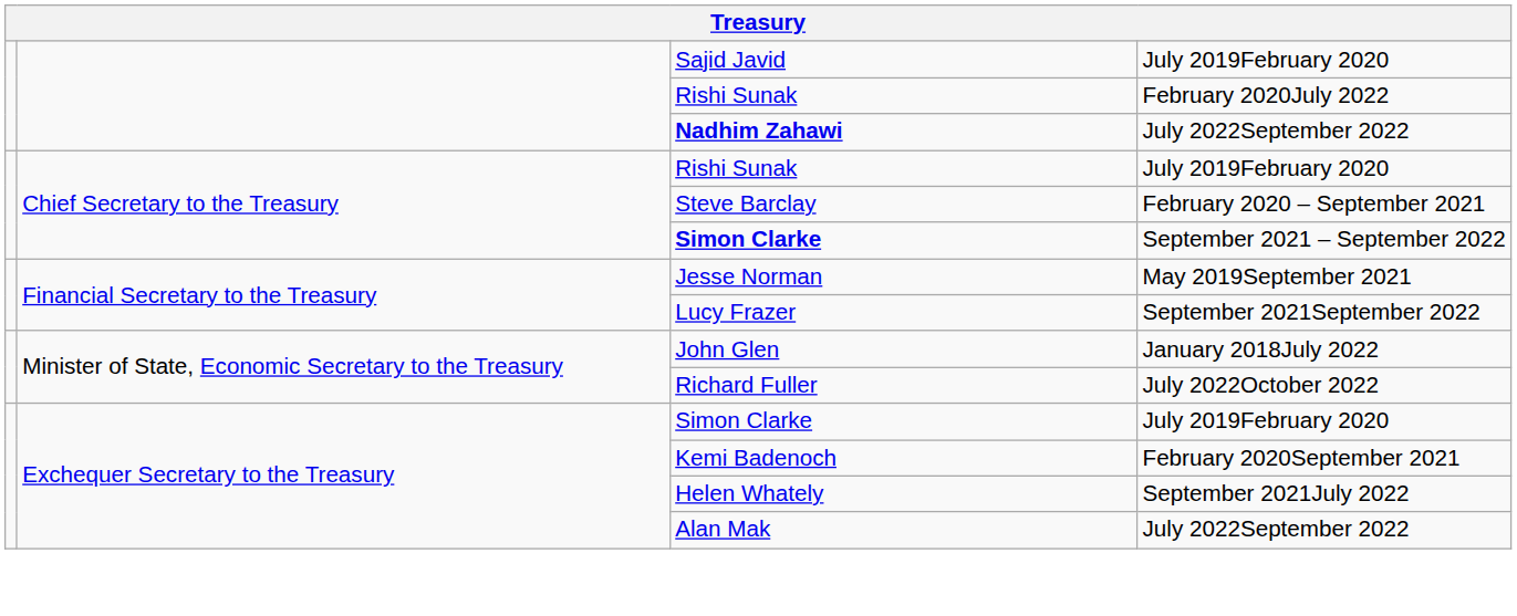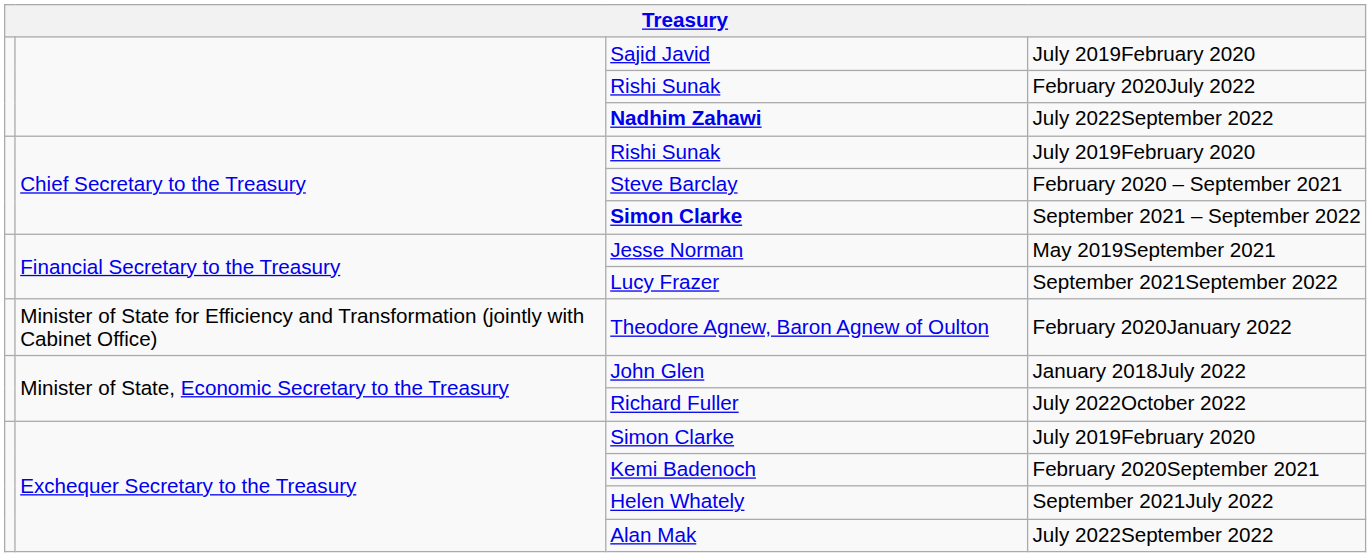+ row: Minister of State for Efficiency and Transformation (jointly with Cabinet Office) | Theodore Agnew, Baron Agnew of Oulton | February 2020January 2022
